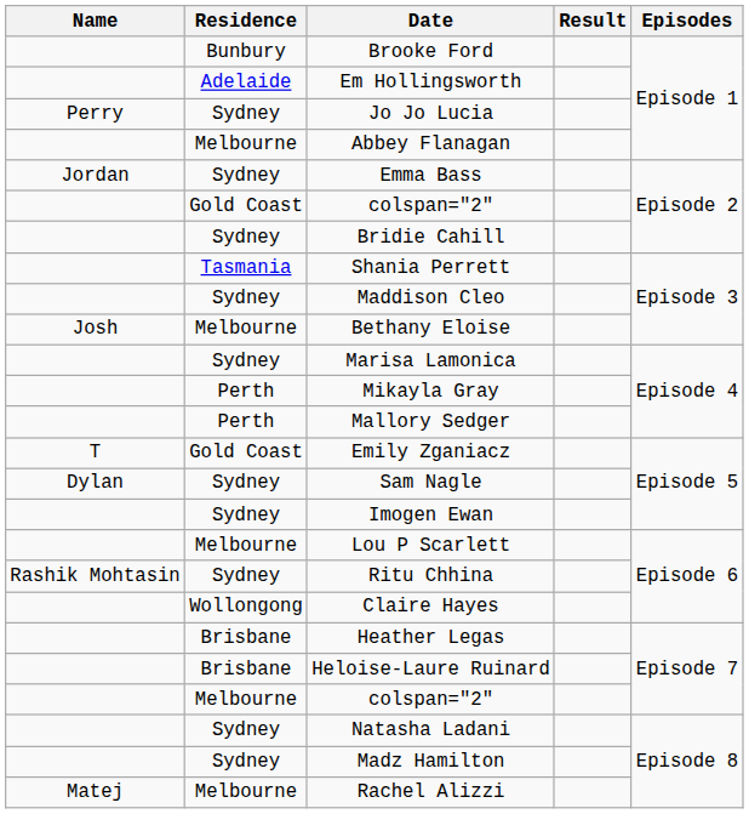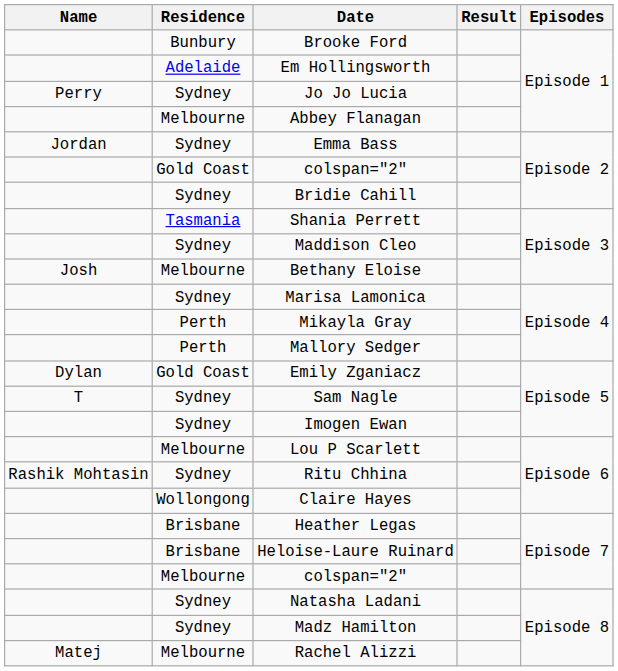Emily Zganiacz | Name: T -> Dylan
Sam Nagle | Name: Dylan -> T
